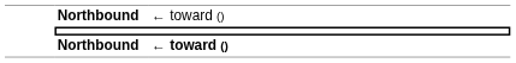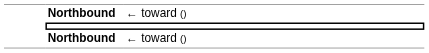row 2 | column 2: bold -> normal
